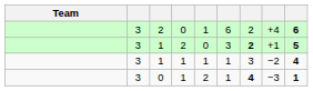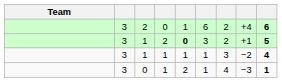row 3 | column 5: normal -> bold
row 3 | column 7: bold -> normal
row 5 | column 7: bold -> normal
